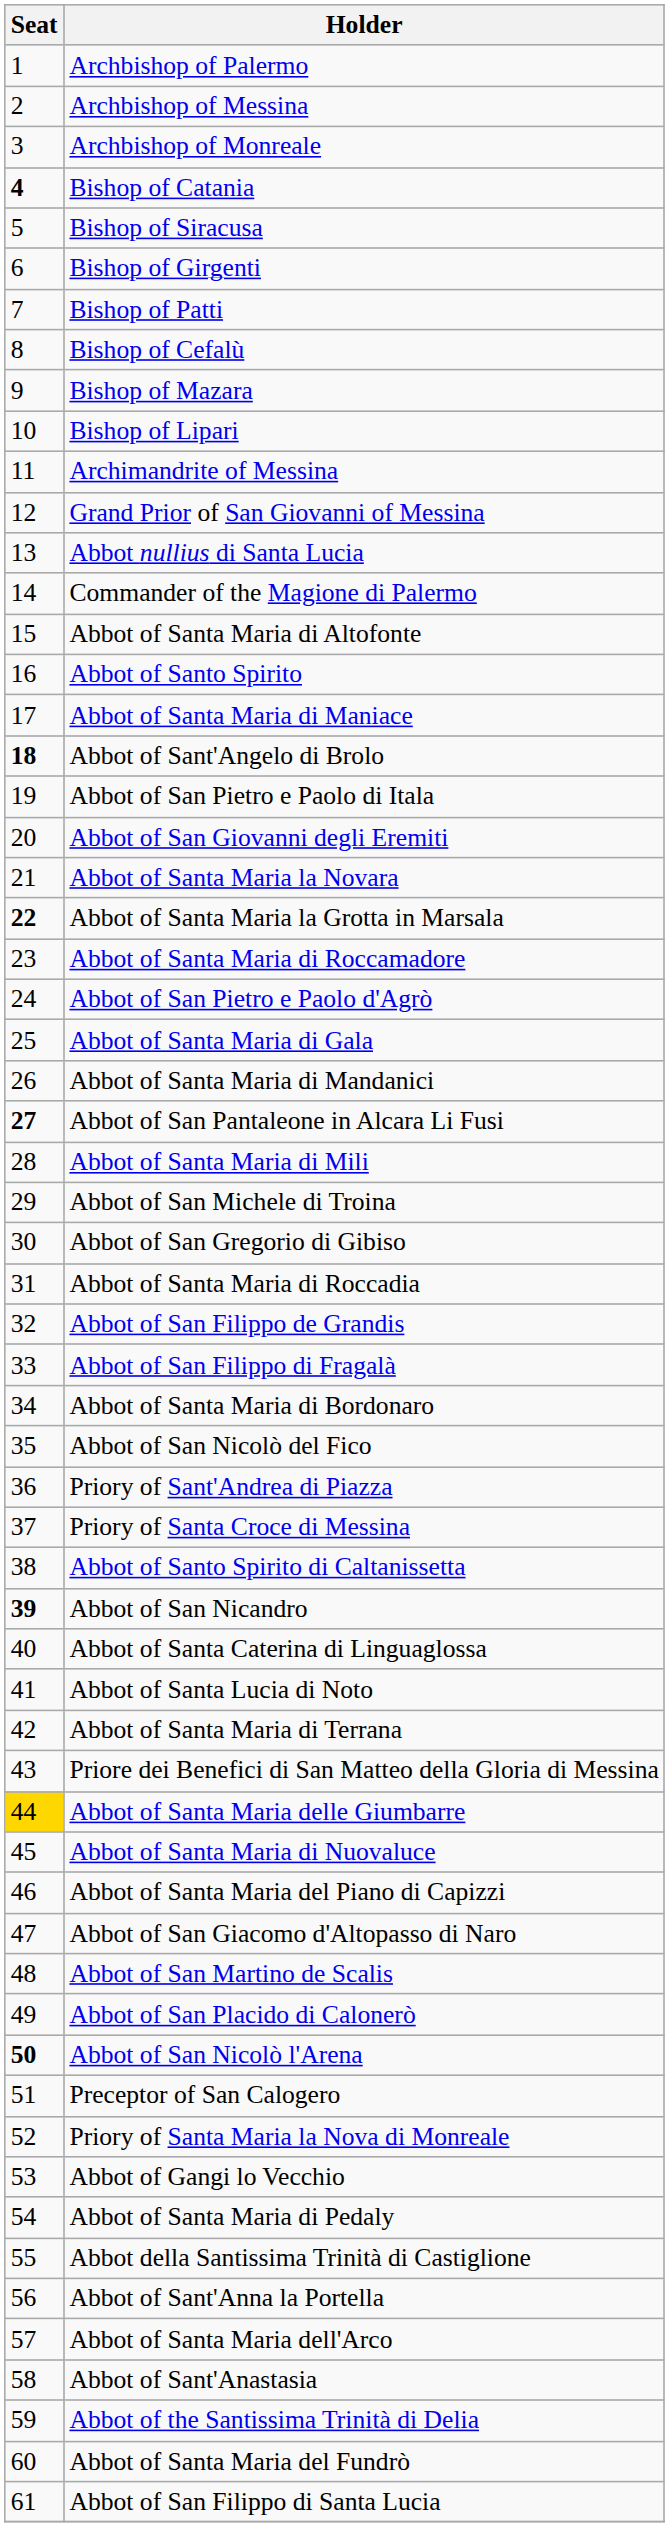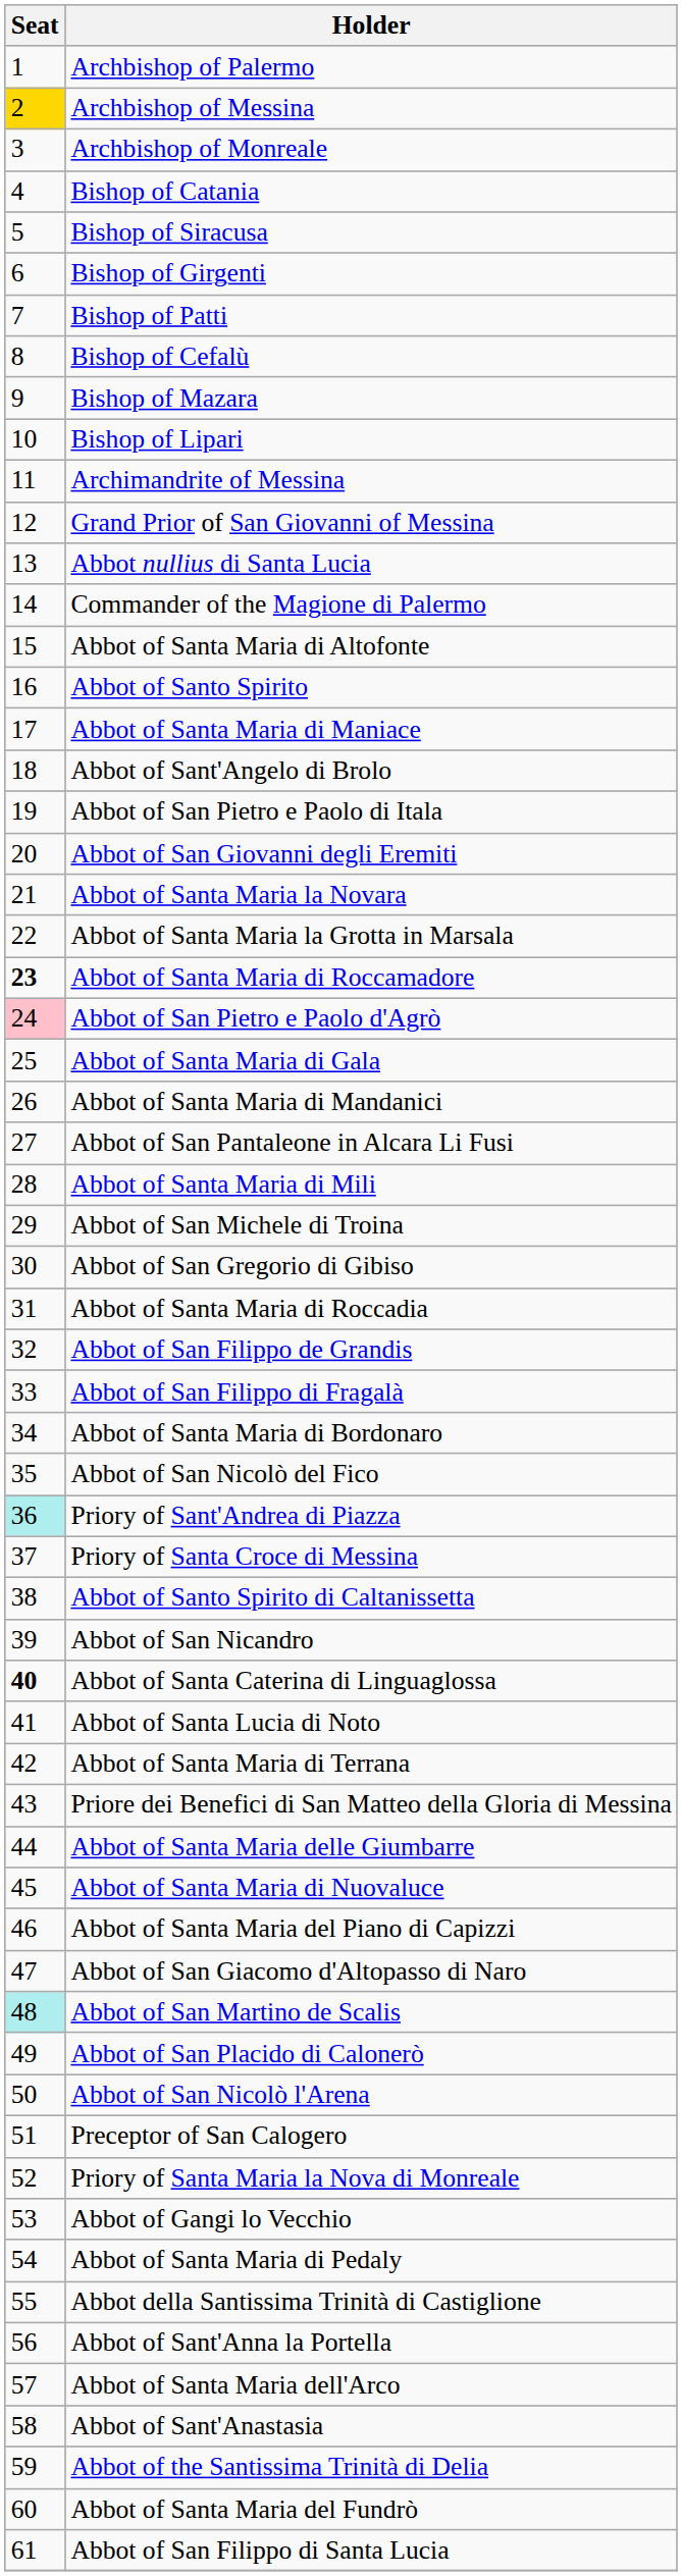Archbishop of Messina | Seat: no background -> gold background
Bishop of Catania | Seat: bold -> normal
Abbot of Sant'Angelo di Brolo | Seat: bold -> normal
Abbot of Santa Maria la Grotta in Marsala | Seat: bold -> normal
Abbot of Santa Maria di Roccamadore | Seat: normal -> bold
Abbot of San Pietro e Paolo d'Agrò | Seat: no background -> pink background
Abbot of San Pantaleone in Alcara Li Fusi | Seat: bold -> normal
Priory of Sant'Andrea di Piazza | Seat: no background -> paleturquoise background
Abbot of San Nicandro | Seat: bold -> normal
Abbot of Santa Caterina di Linguaglossa | Seat: normal -> bold
Abbot of Santa Maria delle Giumbarre | Seat: gold background -> no background
Abbot of San Martino de Scalis | Seat: no background -> paleturquoise background
Abbot of San Nicolò l'Arena | Seat: bold -> normal
